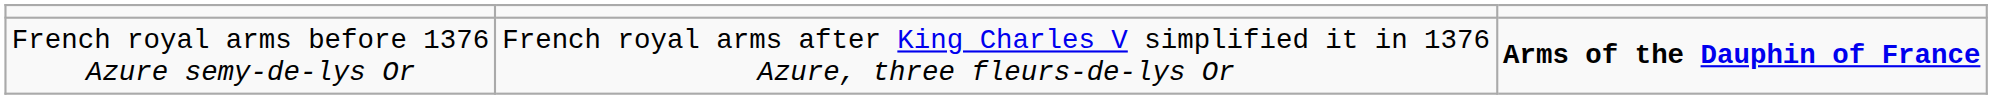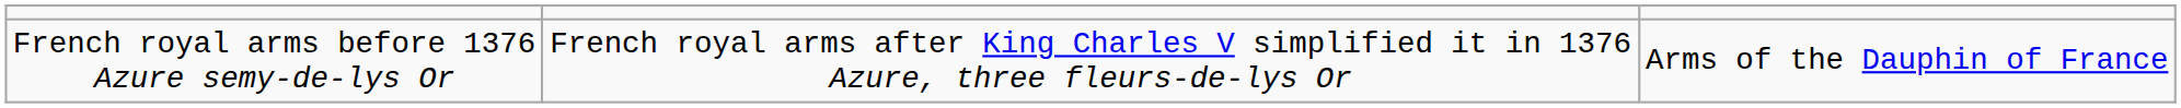French royal arms before 1376 Azure semy-de-lys Or | column 3: bold -> normal
